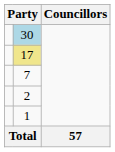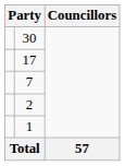30 | column 2: lightblue background -> no background
17 | column 2: khaki background -> no background
